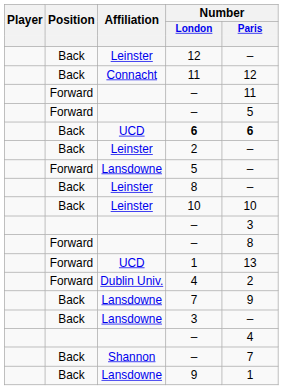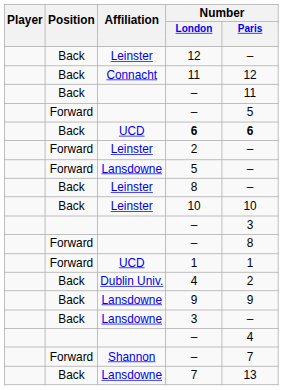row 6 | Position: Forward -> Back
row 9 | Position: Back -> Forward
row 15 | Number / Paris: 13 -> 1
row 16 | Position: Forward -> Back
row 17 | Number / London: 7 -> 9
row 20 | Position: Back -> Forward
row 21 | Number / London: 9 -> 7
row 21 | Number / Paris: 1 -> 13
